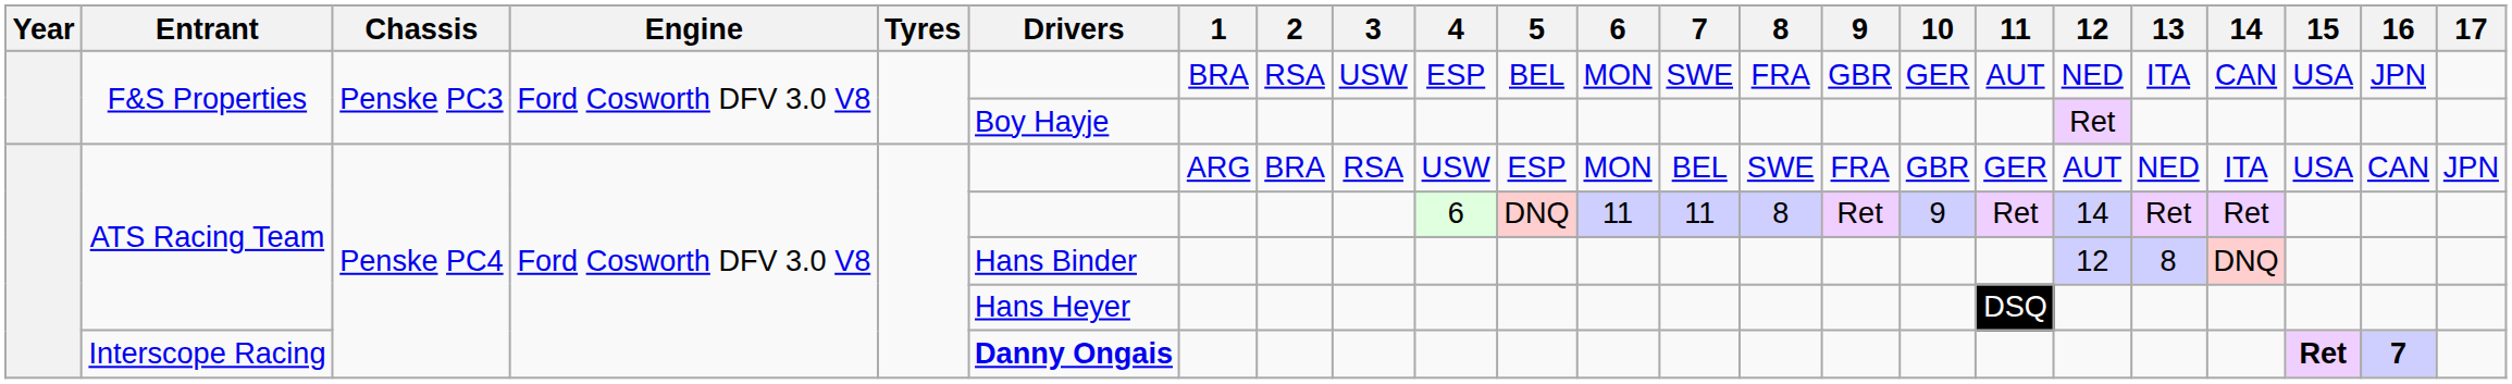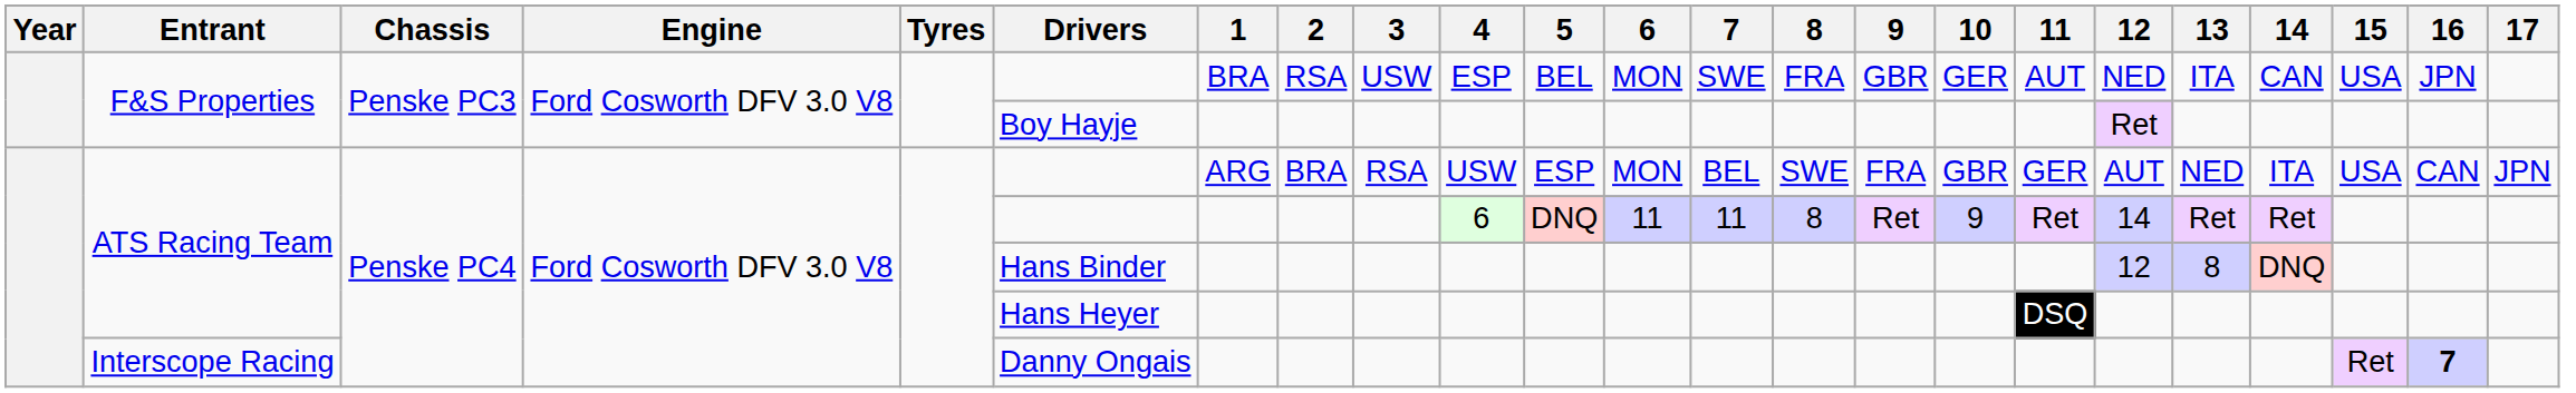Interscope Racing | Drivers: bold -> normal
Interscope Racing | 15: bold -> normal
